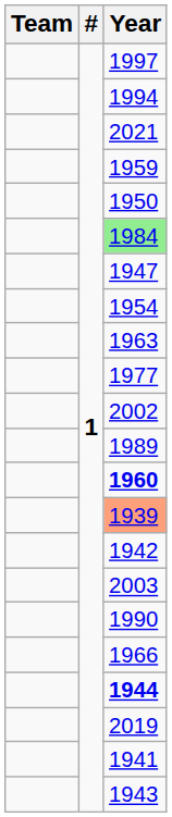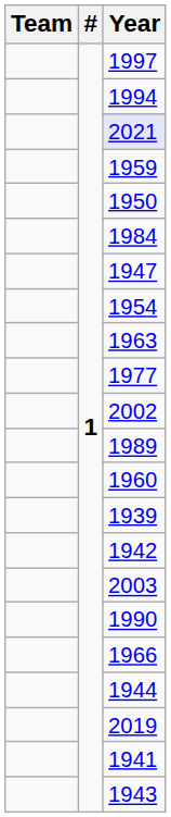2021 | Year: no background -> lavender background
1984 | Year: lightgreen background -> no background
1960 | Year: bold -> normal
1939 | Year: lightsalmon background -> no background
1944 | Year: bold -> normal
